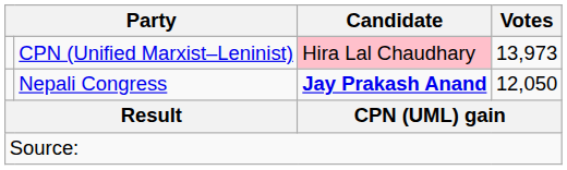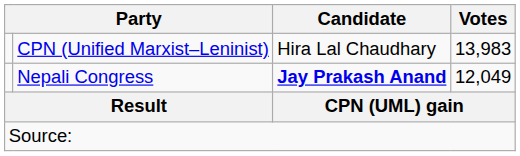CPN (Unified Marxist–Leninist) | Candidate: pink background -> no background
CPN (Unified Marxist–Leninist) | Votes: 13,973 -> 13,983
Nepali Congress | Votes: 12,050 -> 12,049
